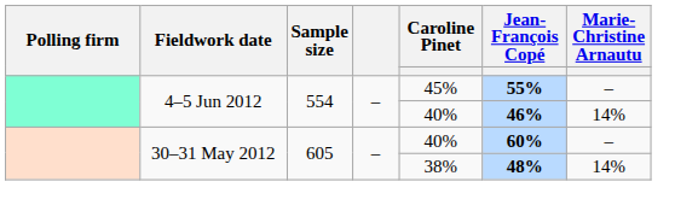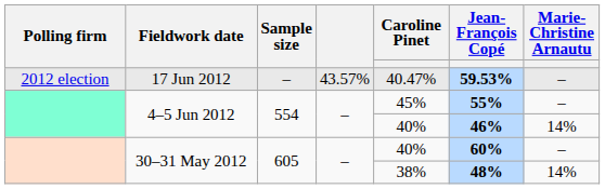+ row: 2012 election | 17 Jun 2012 | – | 43.57% | 40.47% | 59.53% | –
